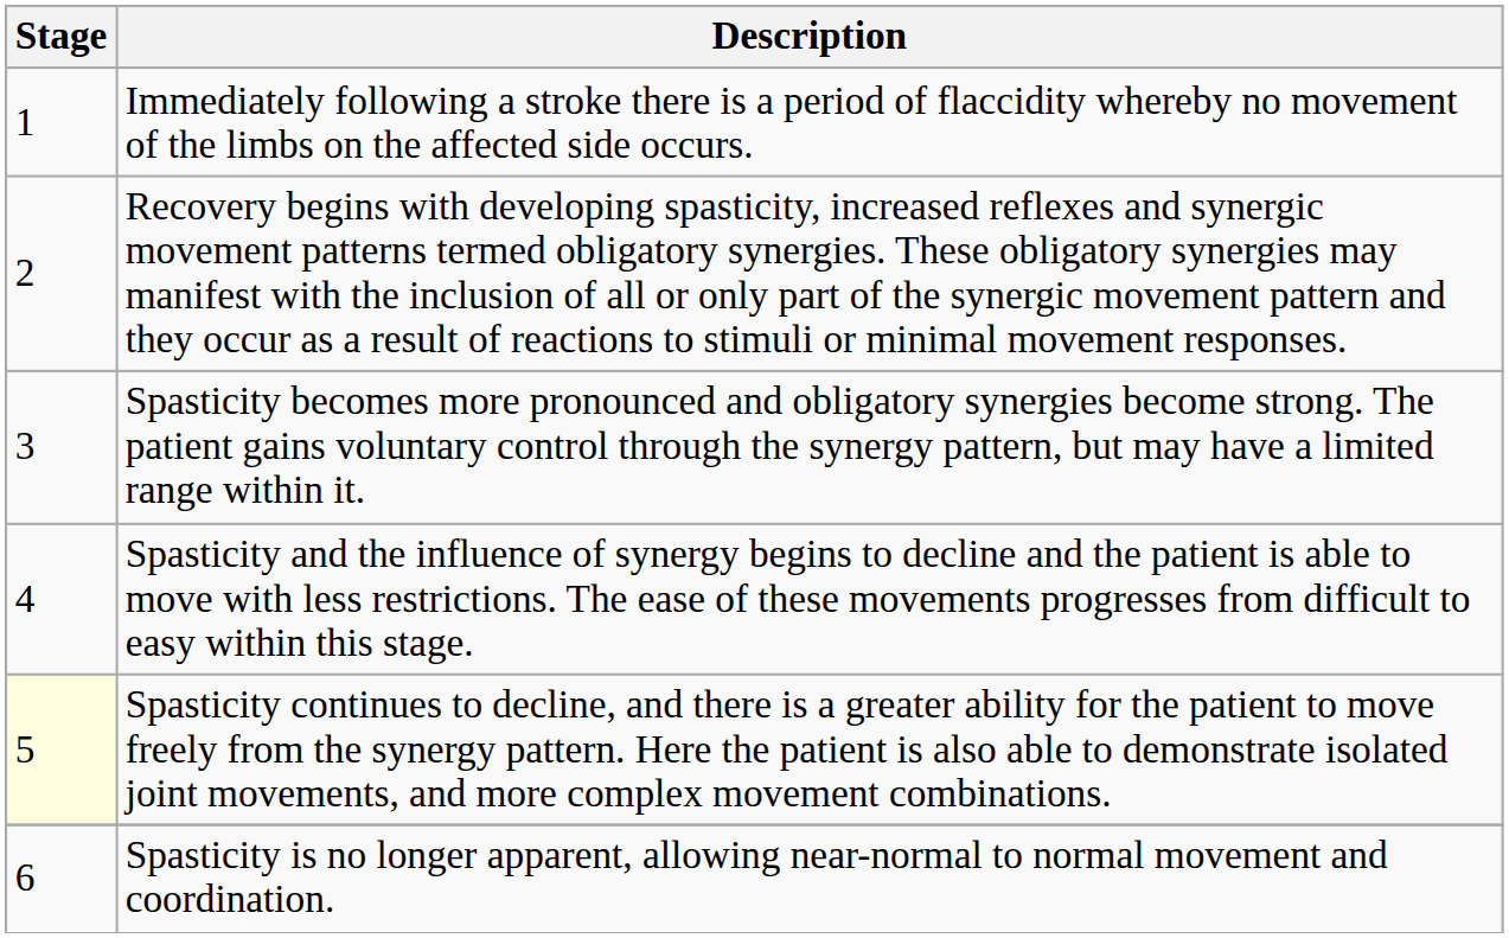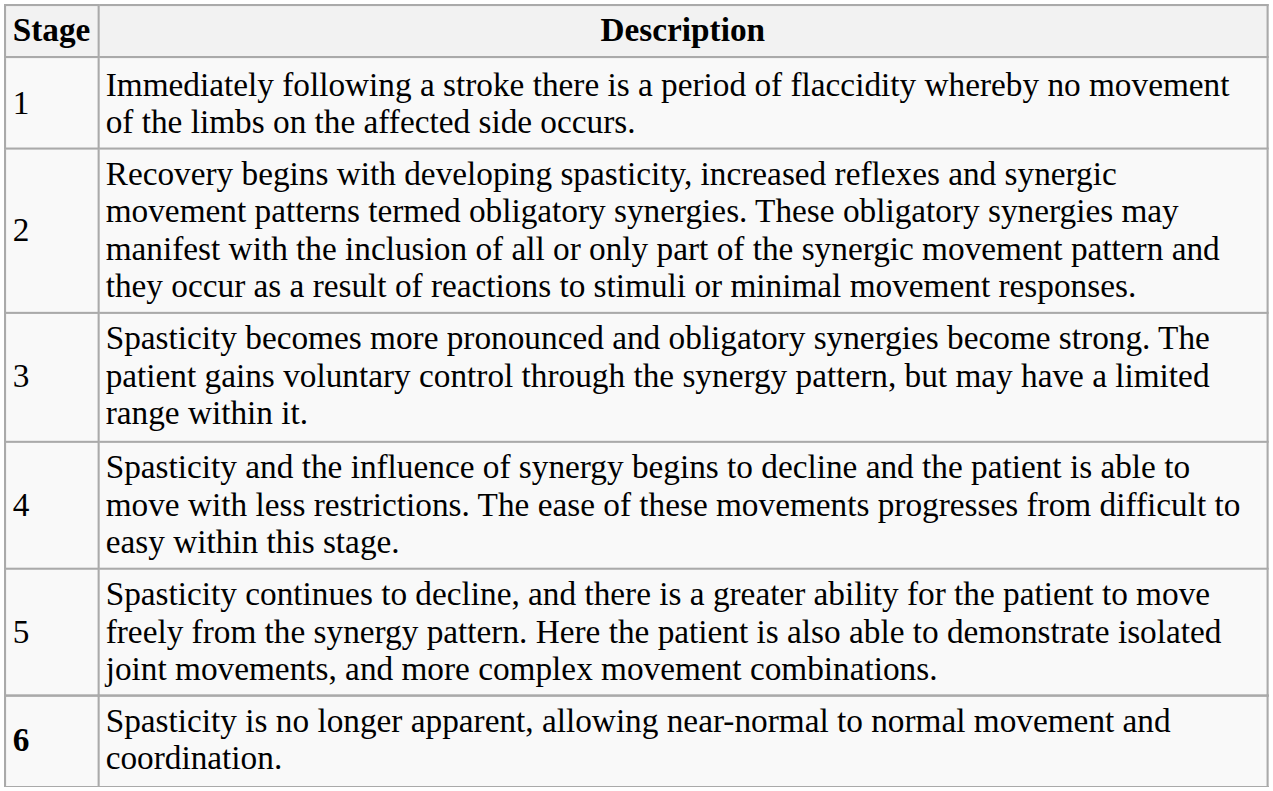row 6 | Stage: lightyellow background -> no background
row 7 | Stage: normal -> bold
